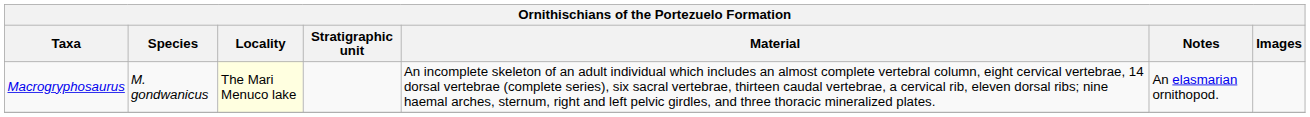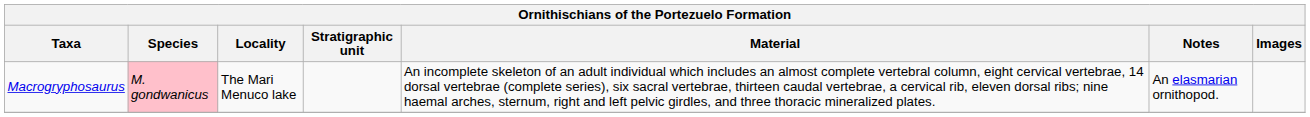Macrogryphosaurus | Species: no background -> pink background
Macrogryphosaurus | Locality: lightyellow background -> no background
